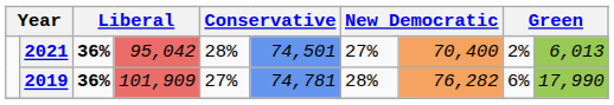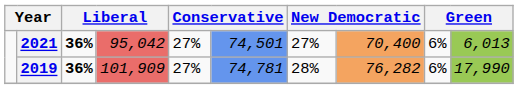2021 | column 5: 28% -> 27%
2021 | column 9: 2% -> 6%
